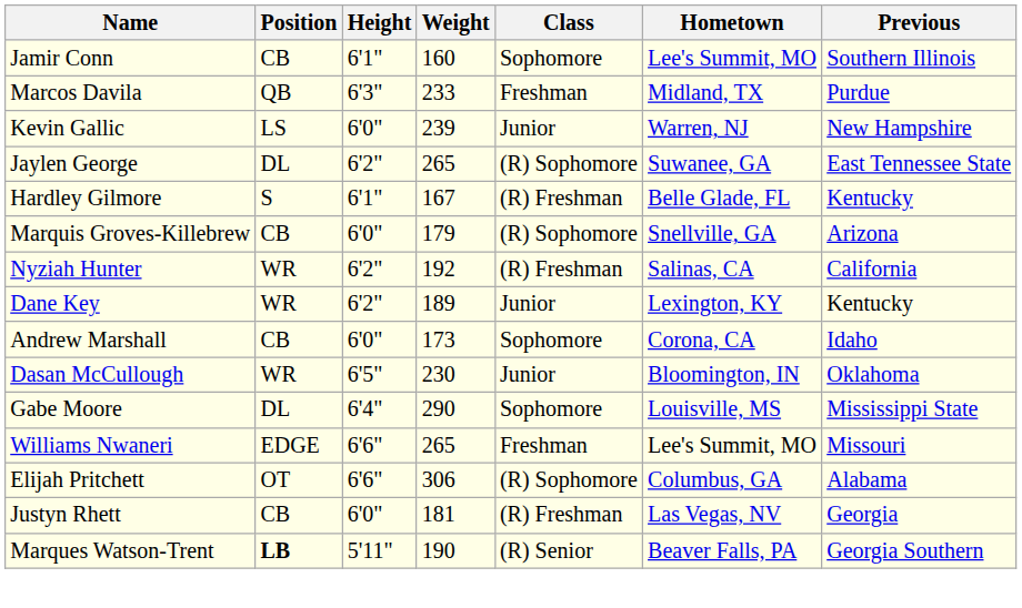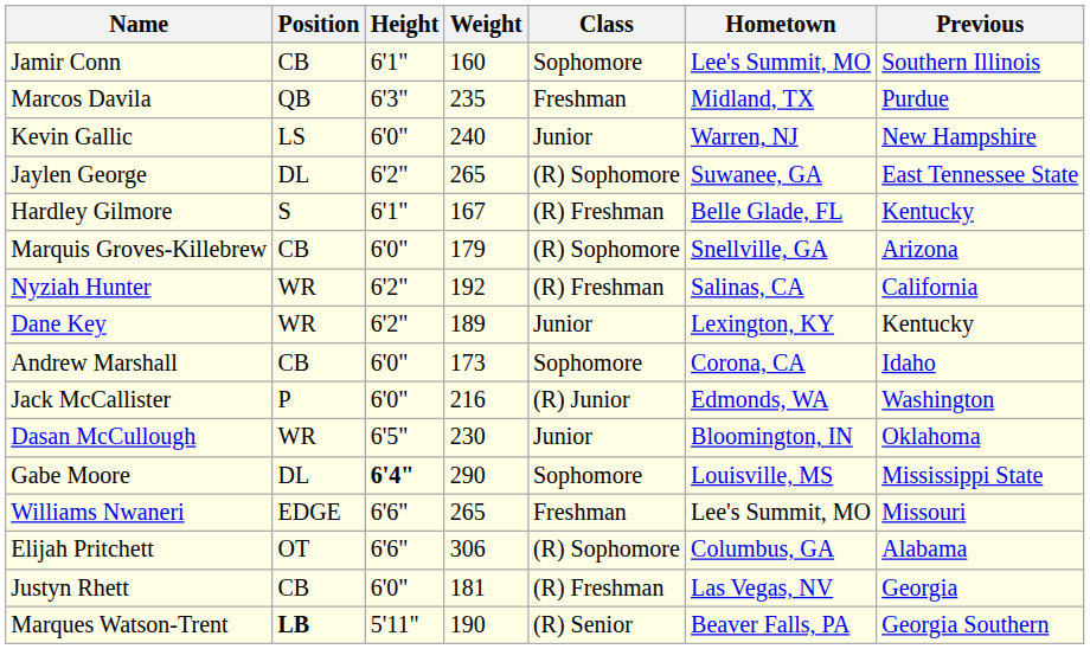Marcos Davila | Weight: 233 -> 235
Kevin Gallic | Weight: 239 -> 240
+ row: Jack McCallister | P | 6'0" | 216 | (R) Junior | Edmonds, WA | Washington
Gabe Moore | Height: normal -> bold
